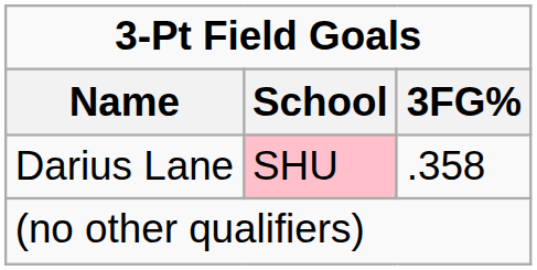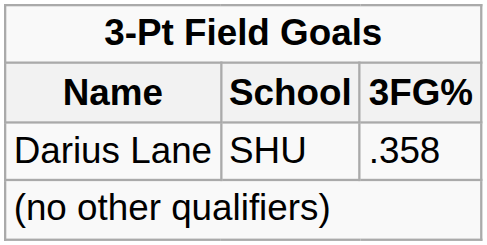Darius Lane | School: pink background -> no background
